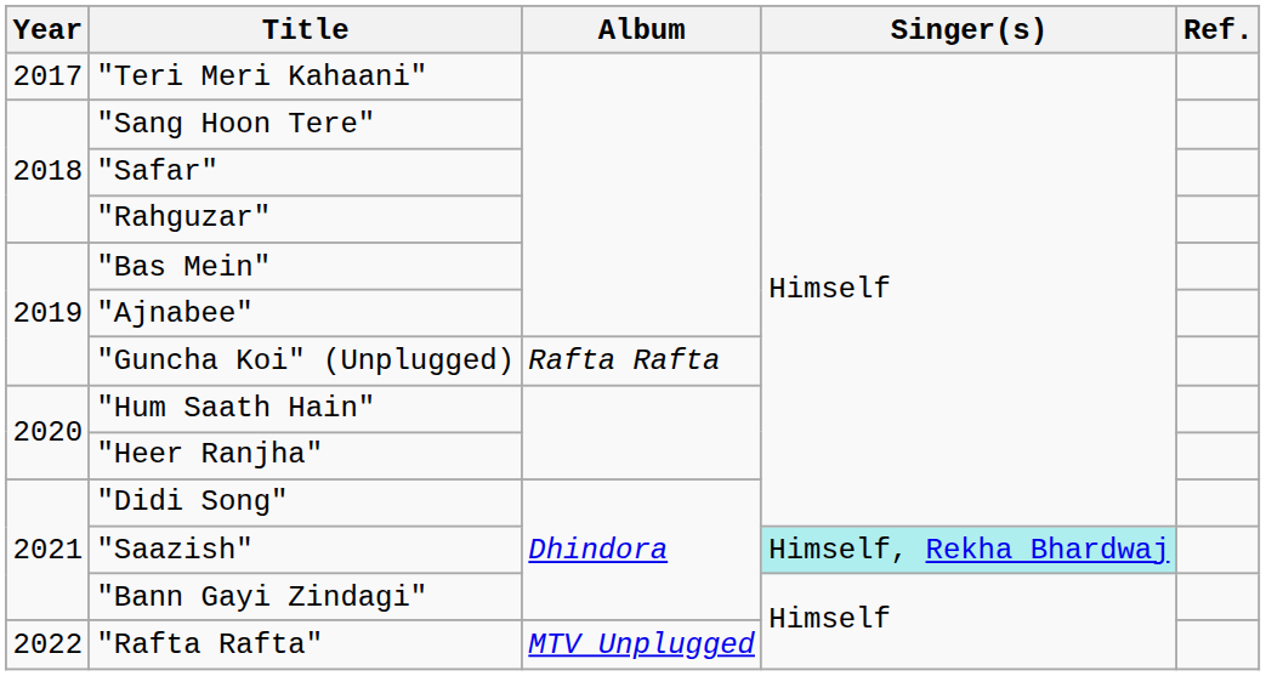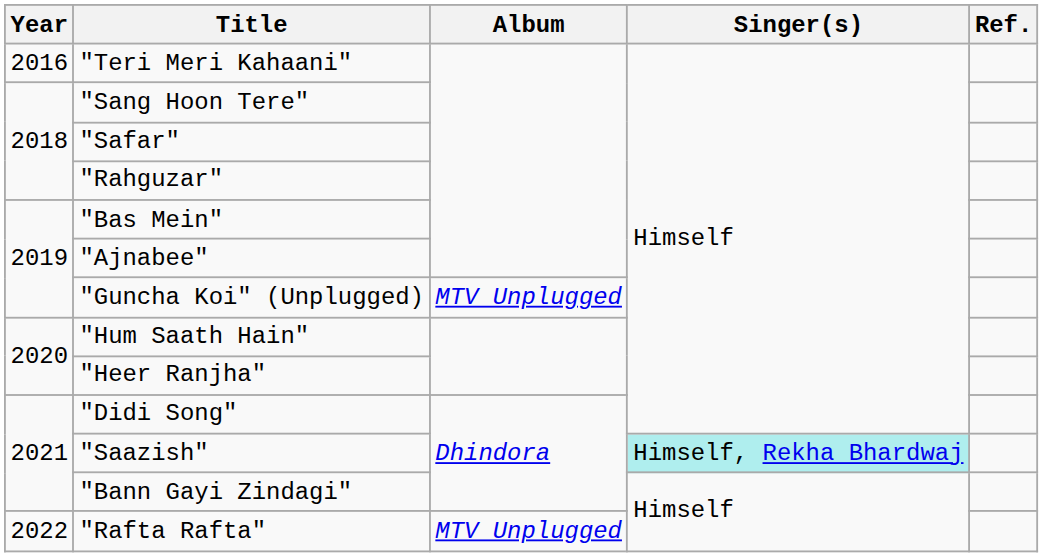"Teri Meri Kahaani" | Year: 2017 -> 2016
"Guncha Koi" (Unplugged) | Album: Rafta Rafta -> MTV Unplugged
